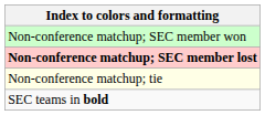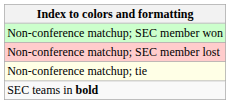row 3 | column 1: bold -> normal
